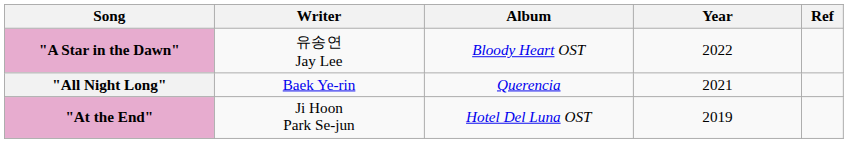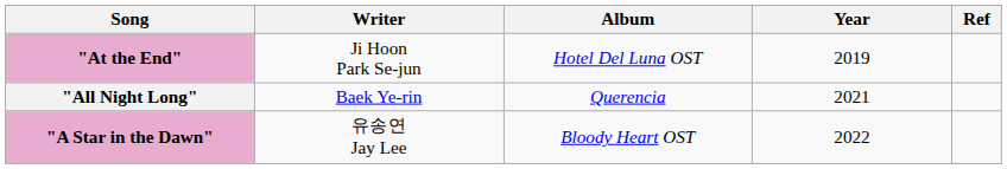rows swapped: "At the End" <-> "A Star in the Dawn"
